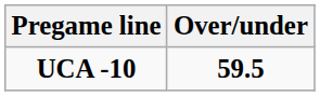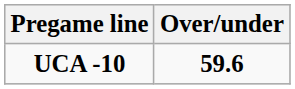UCA -10 | Over/under: 59.5 -> 59.6
